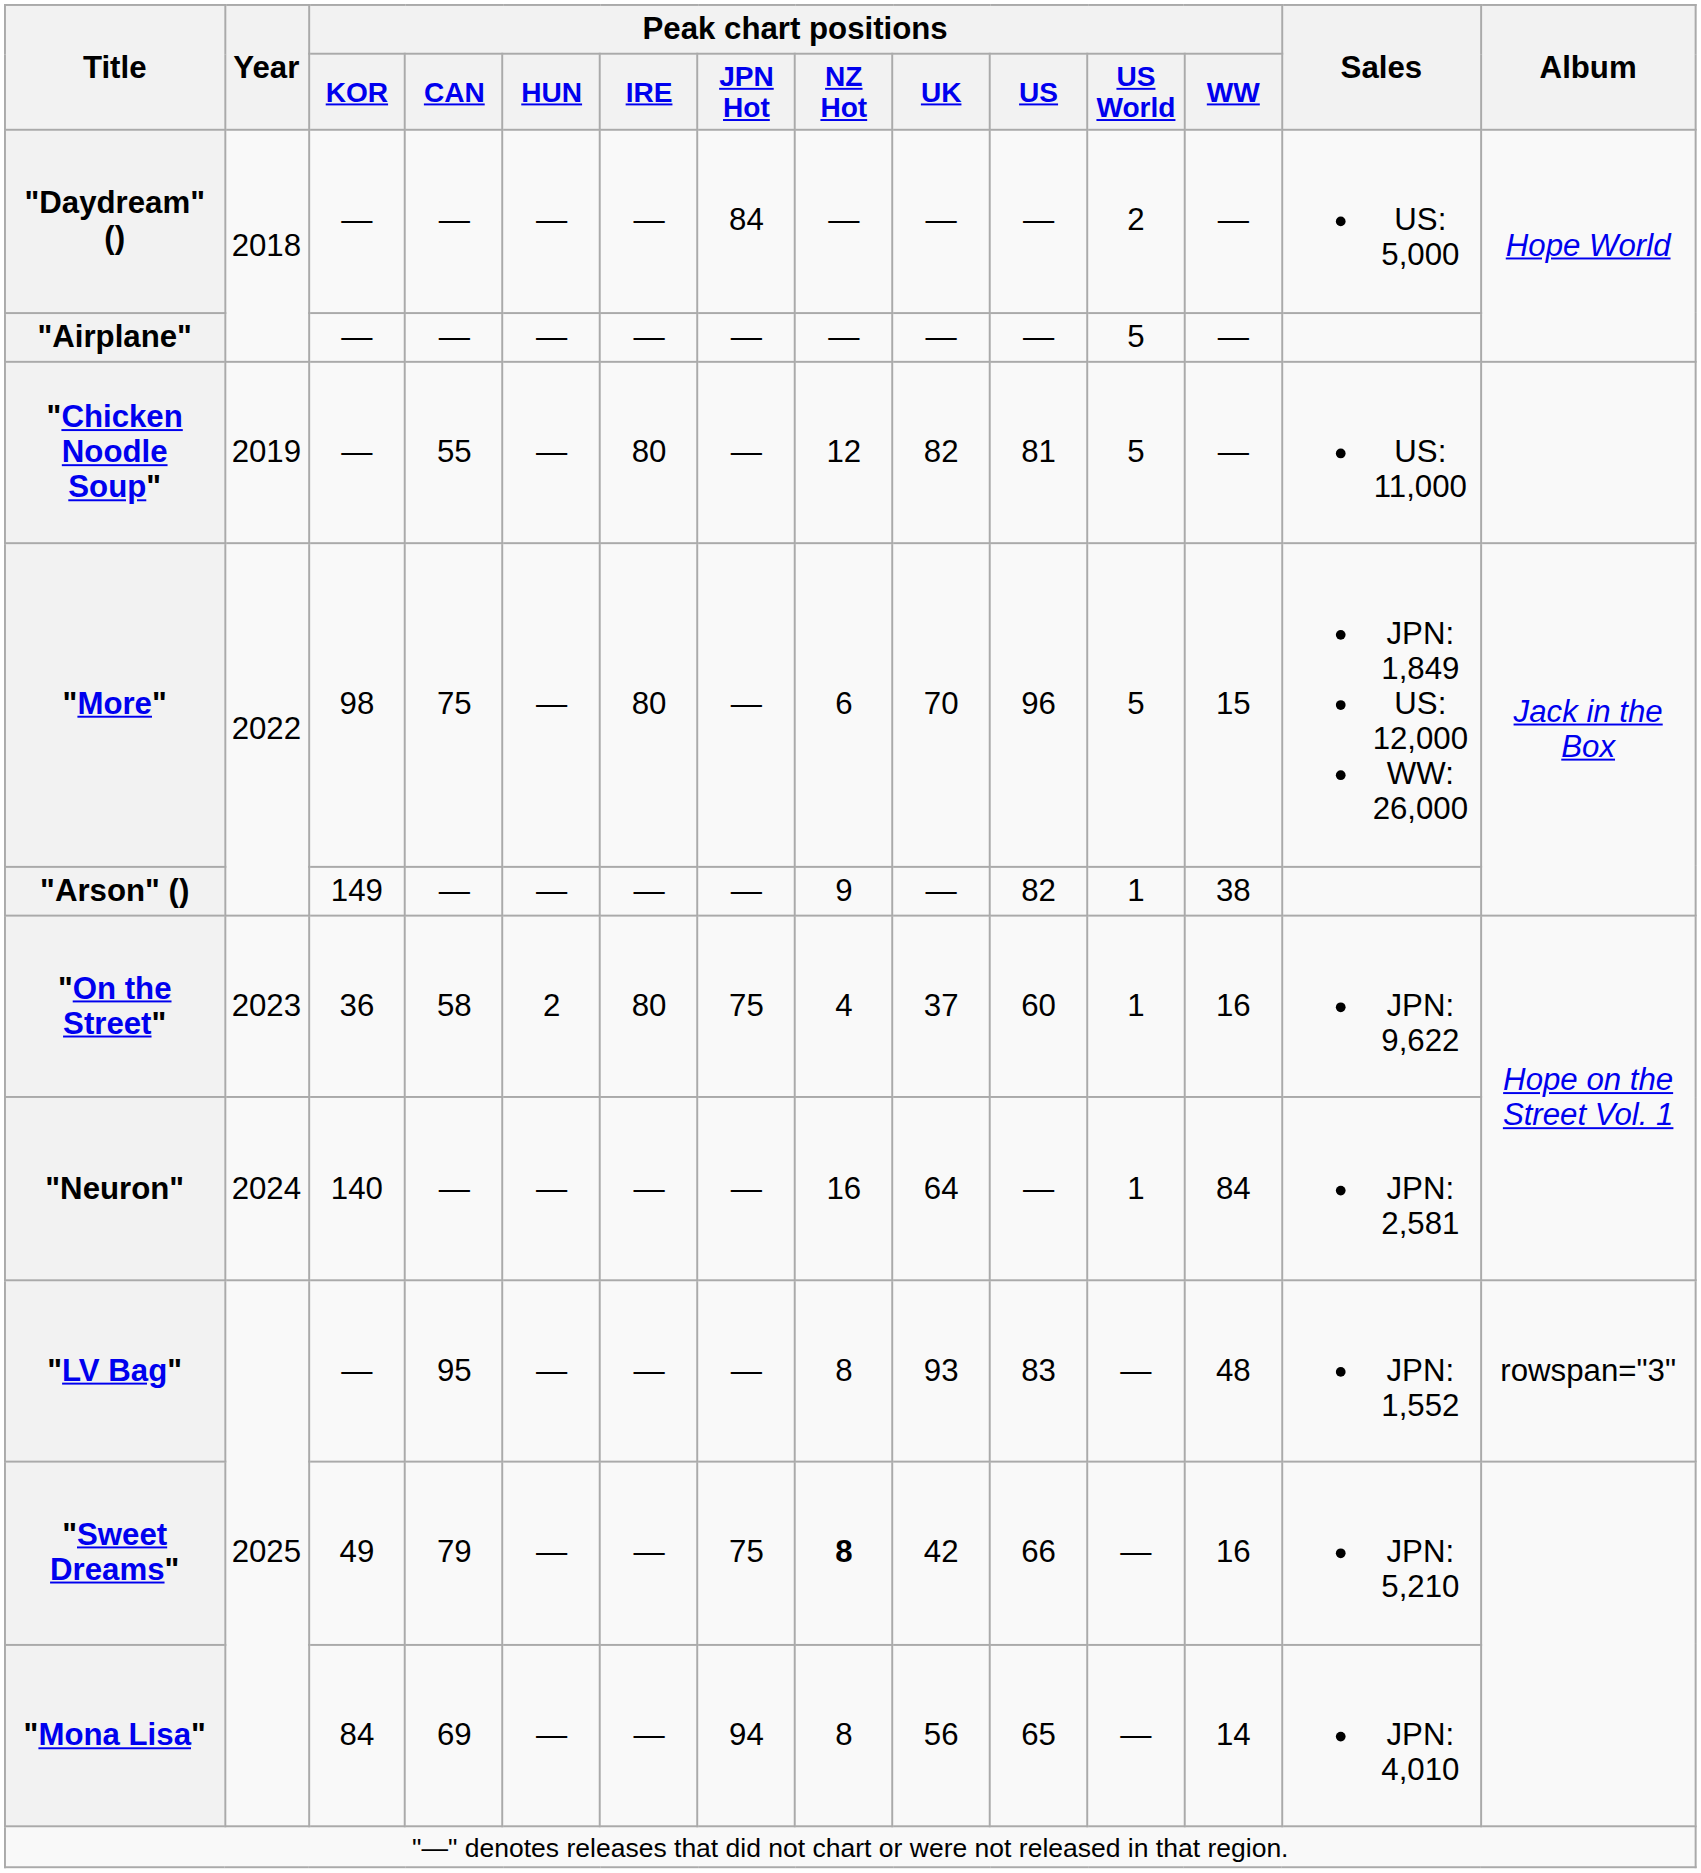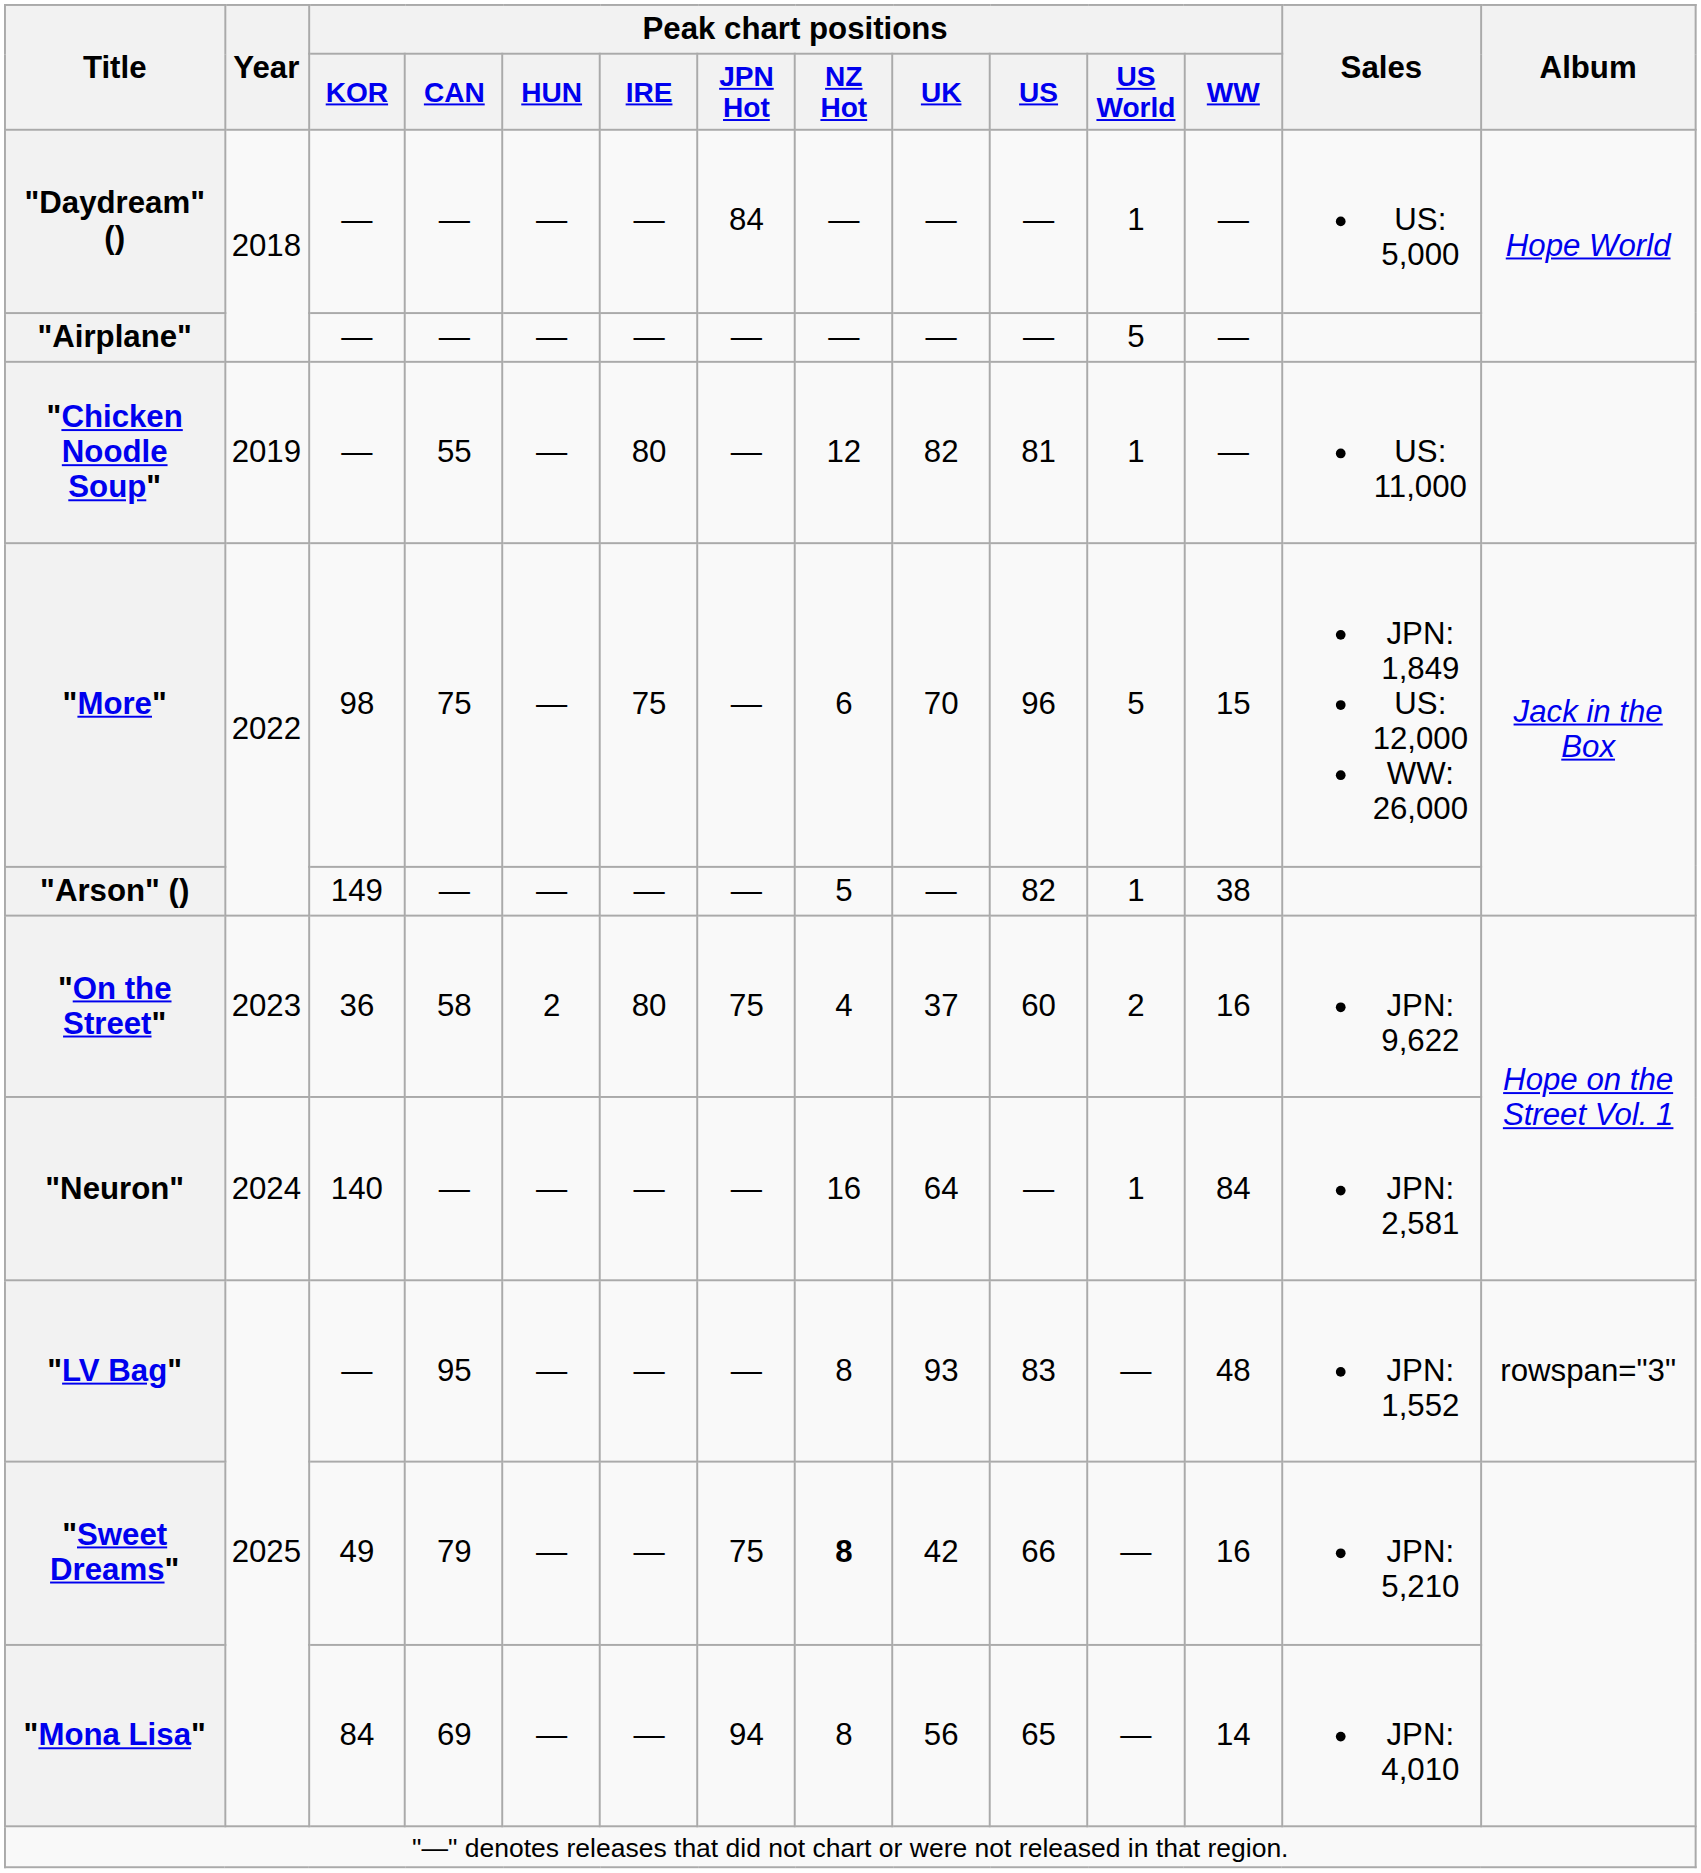"Daydream" () | Peak chart positions / US World: 2 -> 1
"Chicken Noodle Soup" | Peak chart positions / US World: 5 -> 1
"More" | Peak chart positions / IRE: 80 -> 75
"Arson" () | Peak chart positions / NZ Hot: 9 -> 5
"On the Street" | Peak chart positions / US World: 1 -> 2
